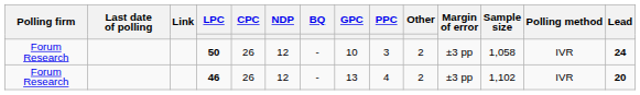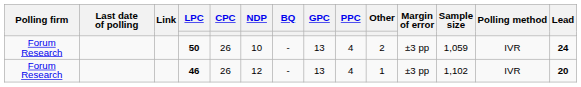50 | NDP: 12 -> 10
50 | GPC: 10 -> 13
50 | PPC: 3 -> 4
50 | Sample size: 1,058 -> 1,059
46 | Other: 2 -> 1
